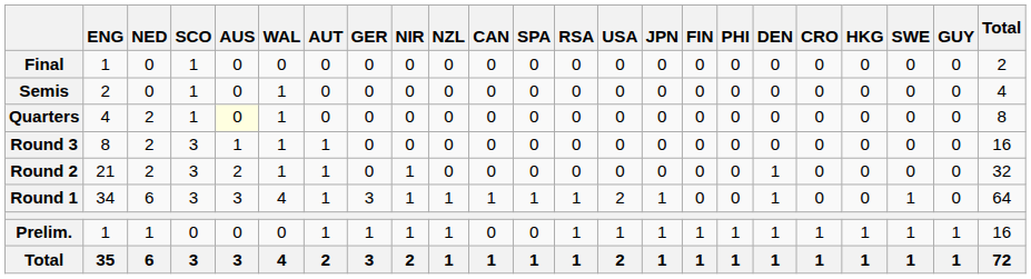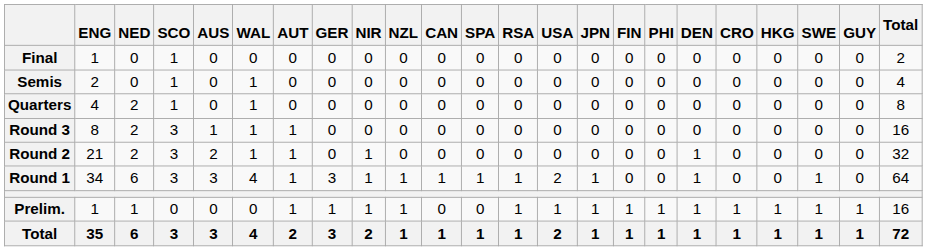Quarters | AUS: lightyellow background -> no background
